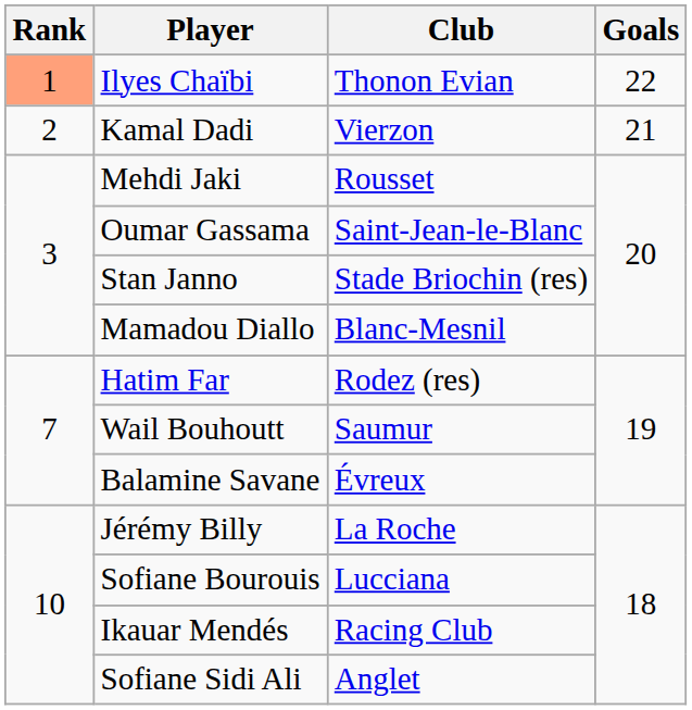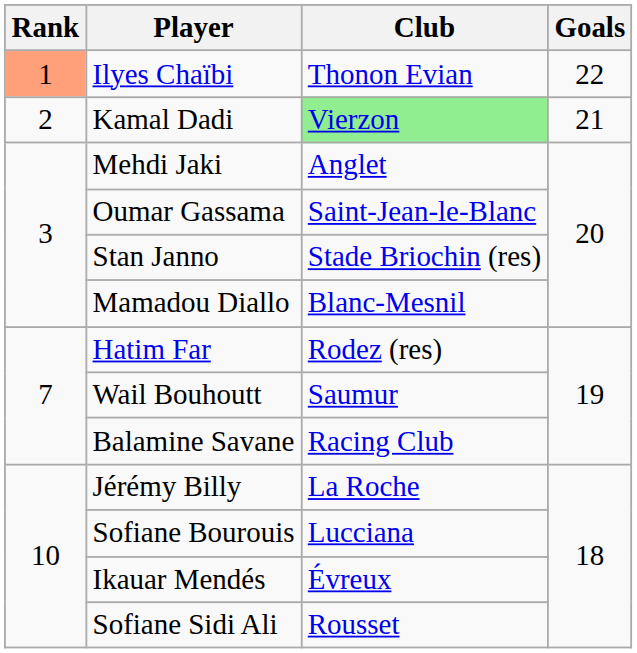Kamal Dadi | Club: no background -> lightgreen background
Mehdi Jaki | Club: Rousset -> Anglet
Balamine Savane | Club: Évreux -> Racing Club
Ikauar Mendés | Club: Racing Club -> Évreux
Sofiane Sidi Ali | Club: Anglet -> Rousset
